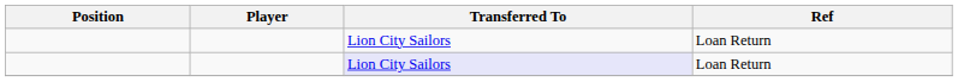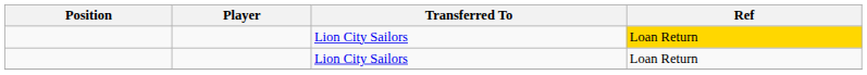row 2 | Ref: no background -> gold background
row 3 | Transferred To: lavender background -> no background
